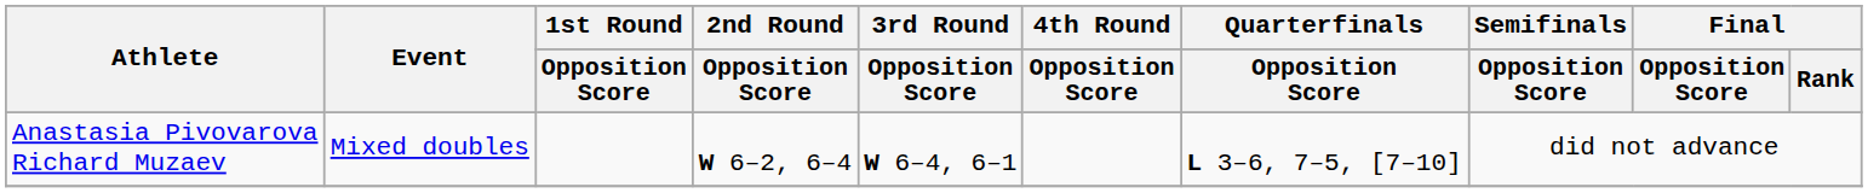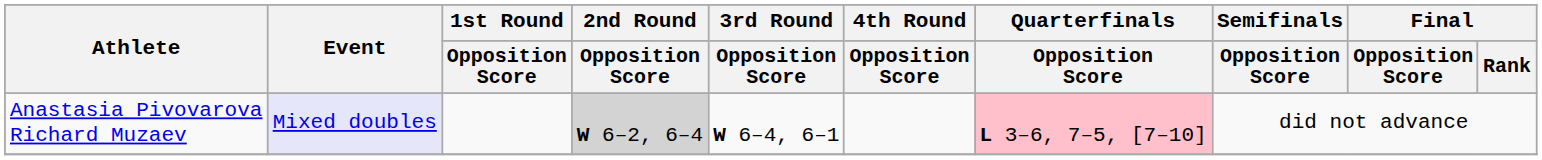Anastasia Pivovarova Richard Muzaev | Event: no background -> lavender background
Anastasia Pivovarova Richard Muzaev | 2nd Round / Opposition Score: no background -> lightgrey background
Anastasia Pivovarova Richard Muzaev | Quarterfinals / Opposition Score: no background -> pink background
